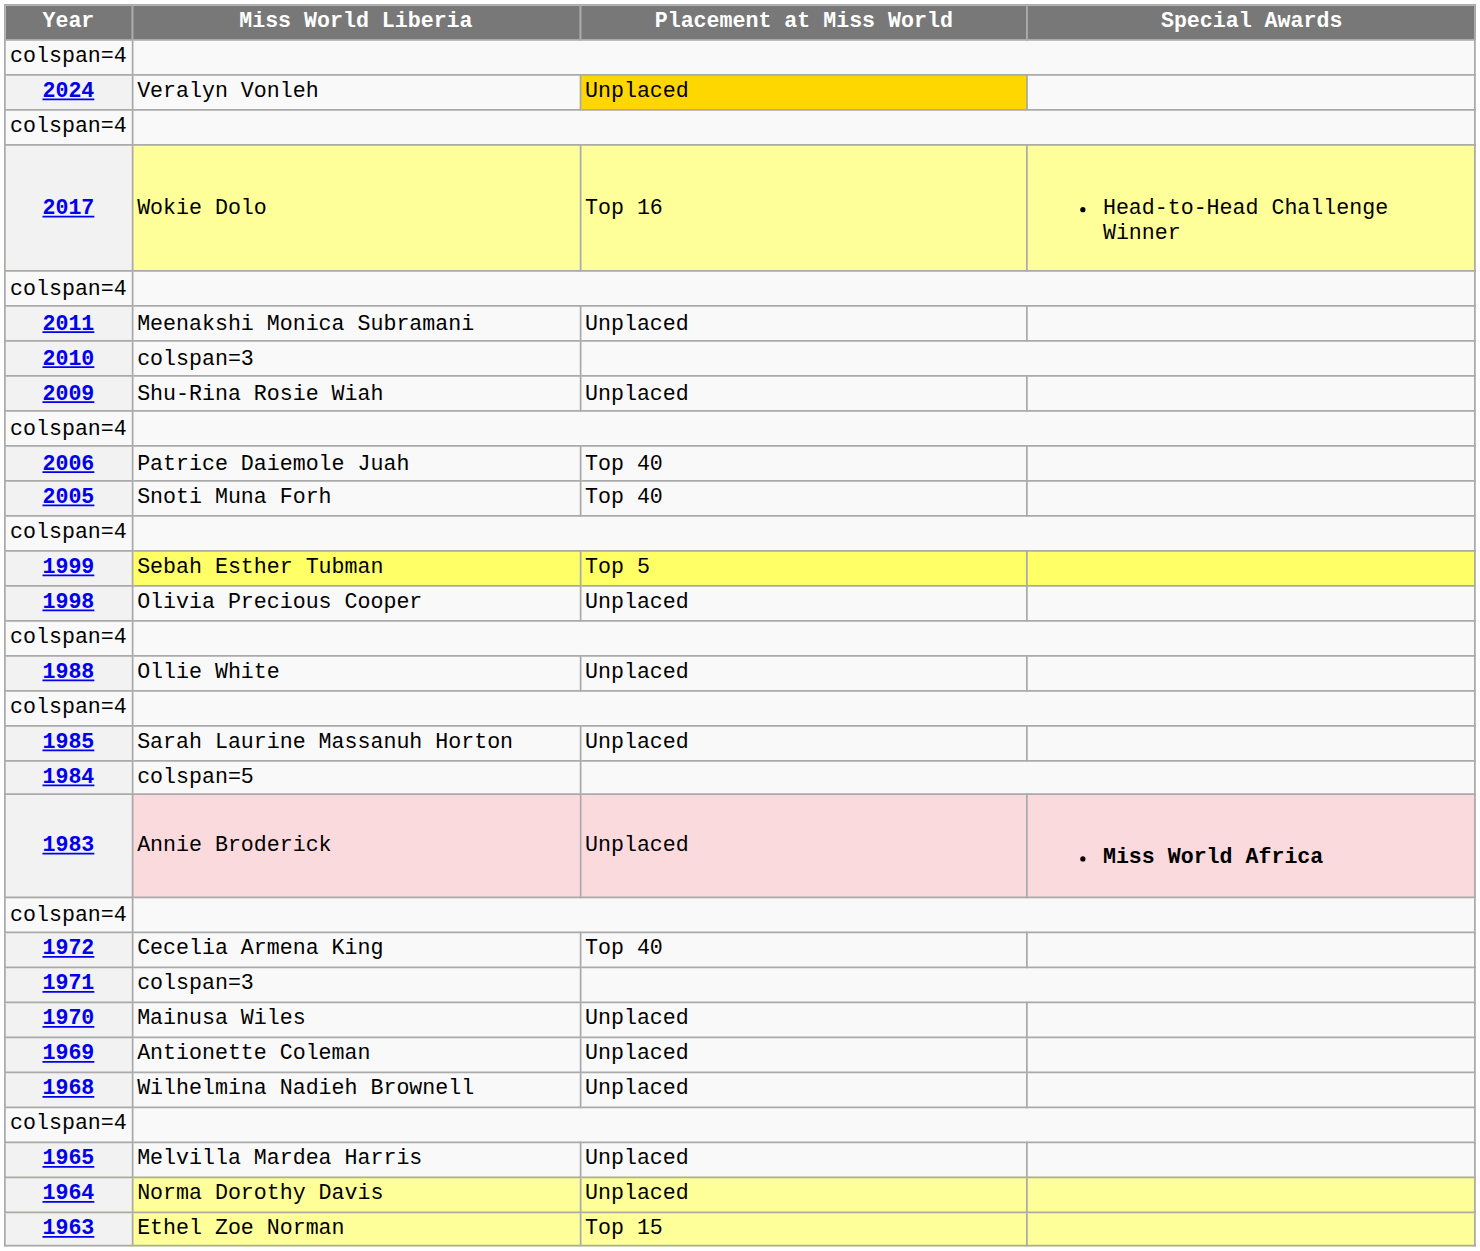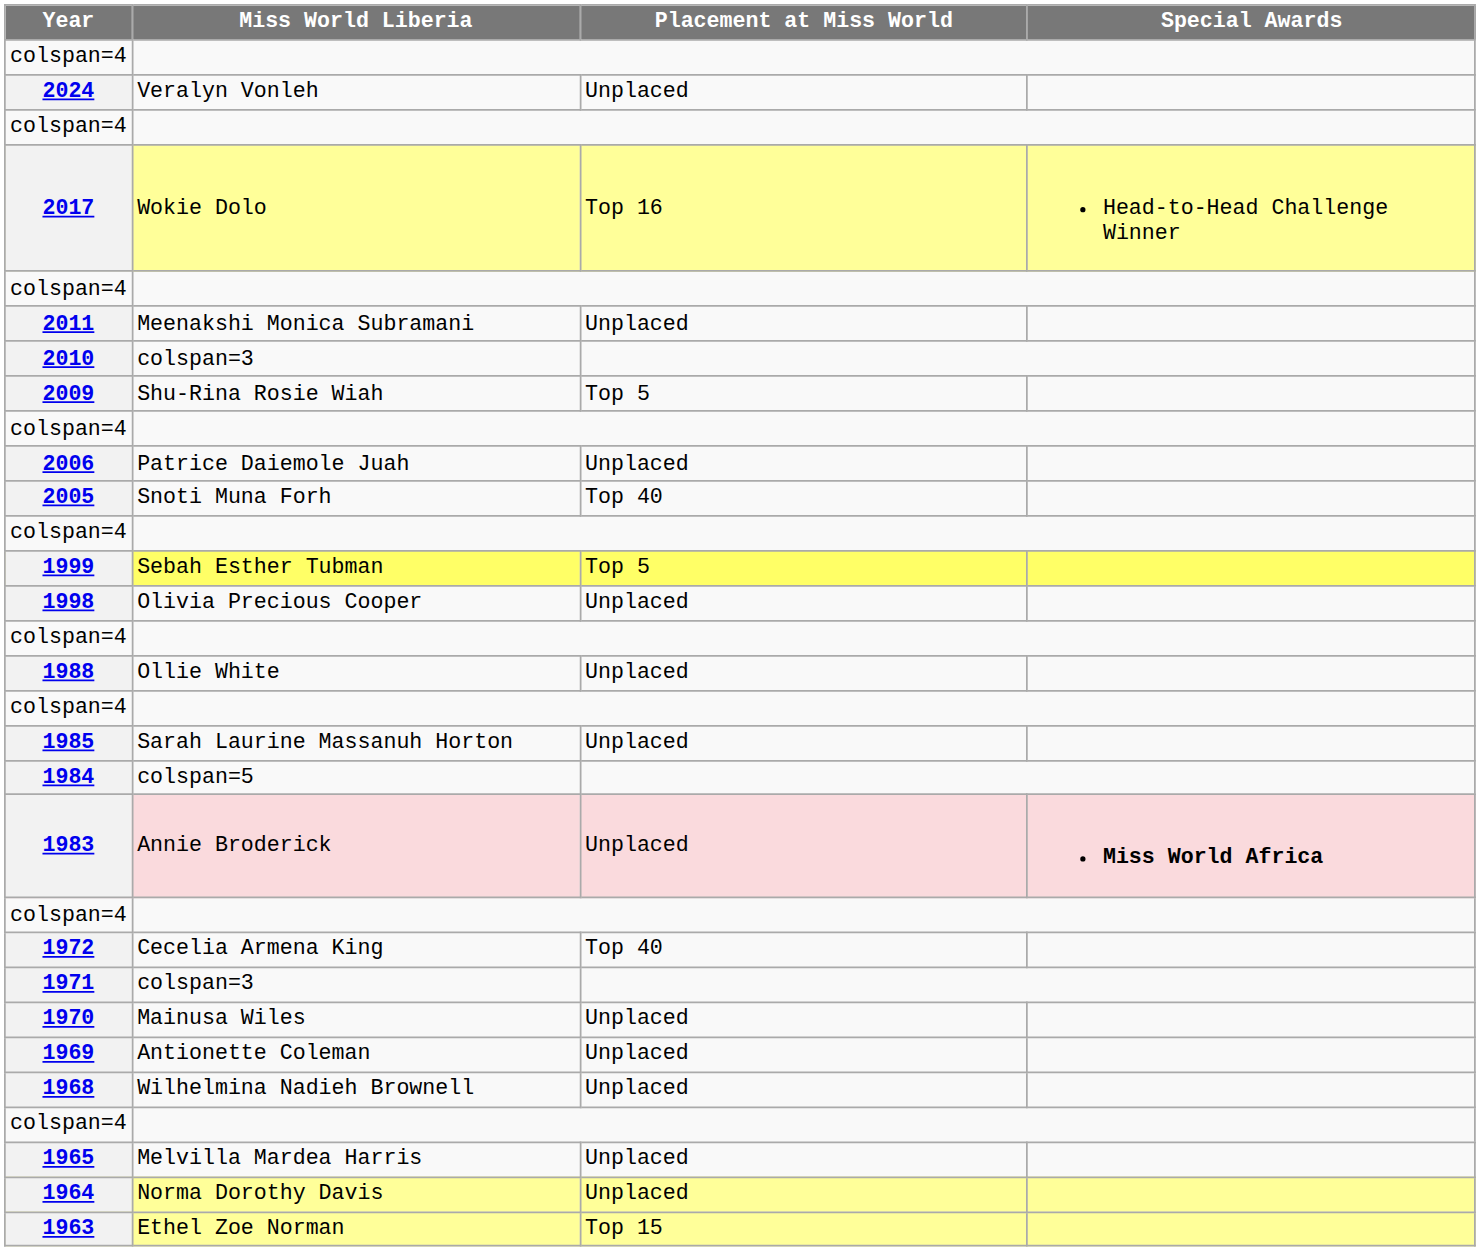2024 | Placement at Miss World: gold background -> no background
2009 | Placement at Miss World: Unplaced -> Top 5
2006 | Placement at Miss World: Top 40 -> Unplaced
